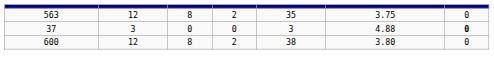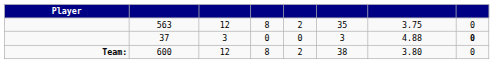+ column: Player | Team:
